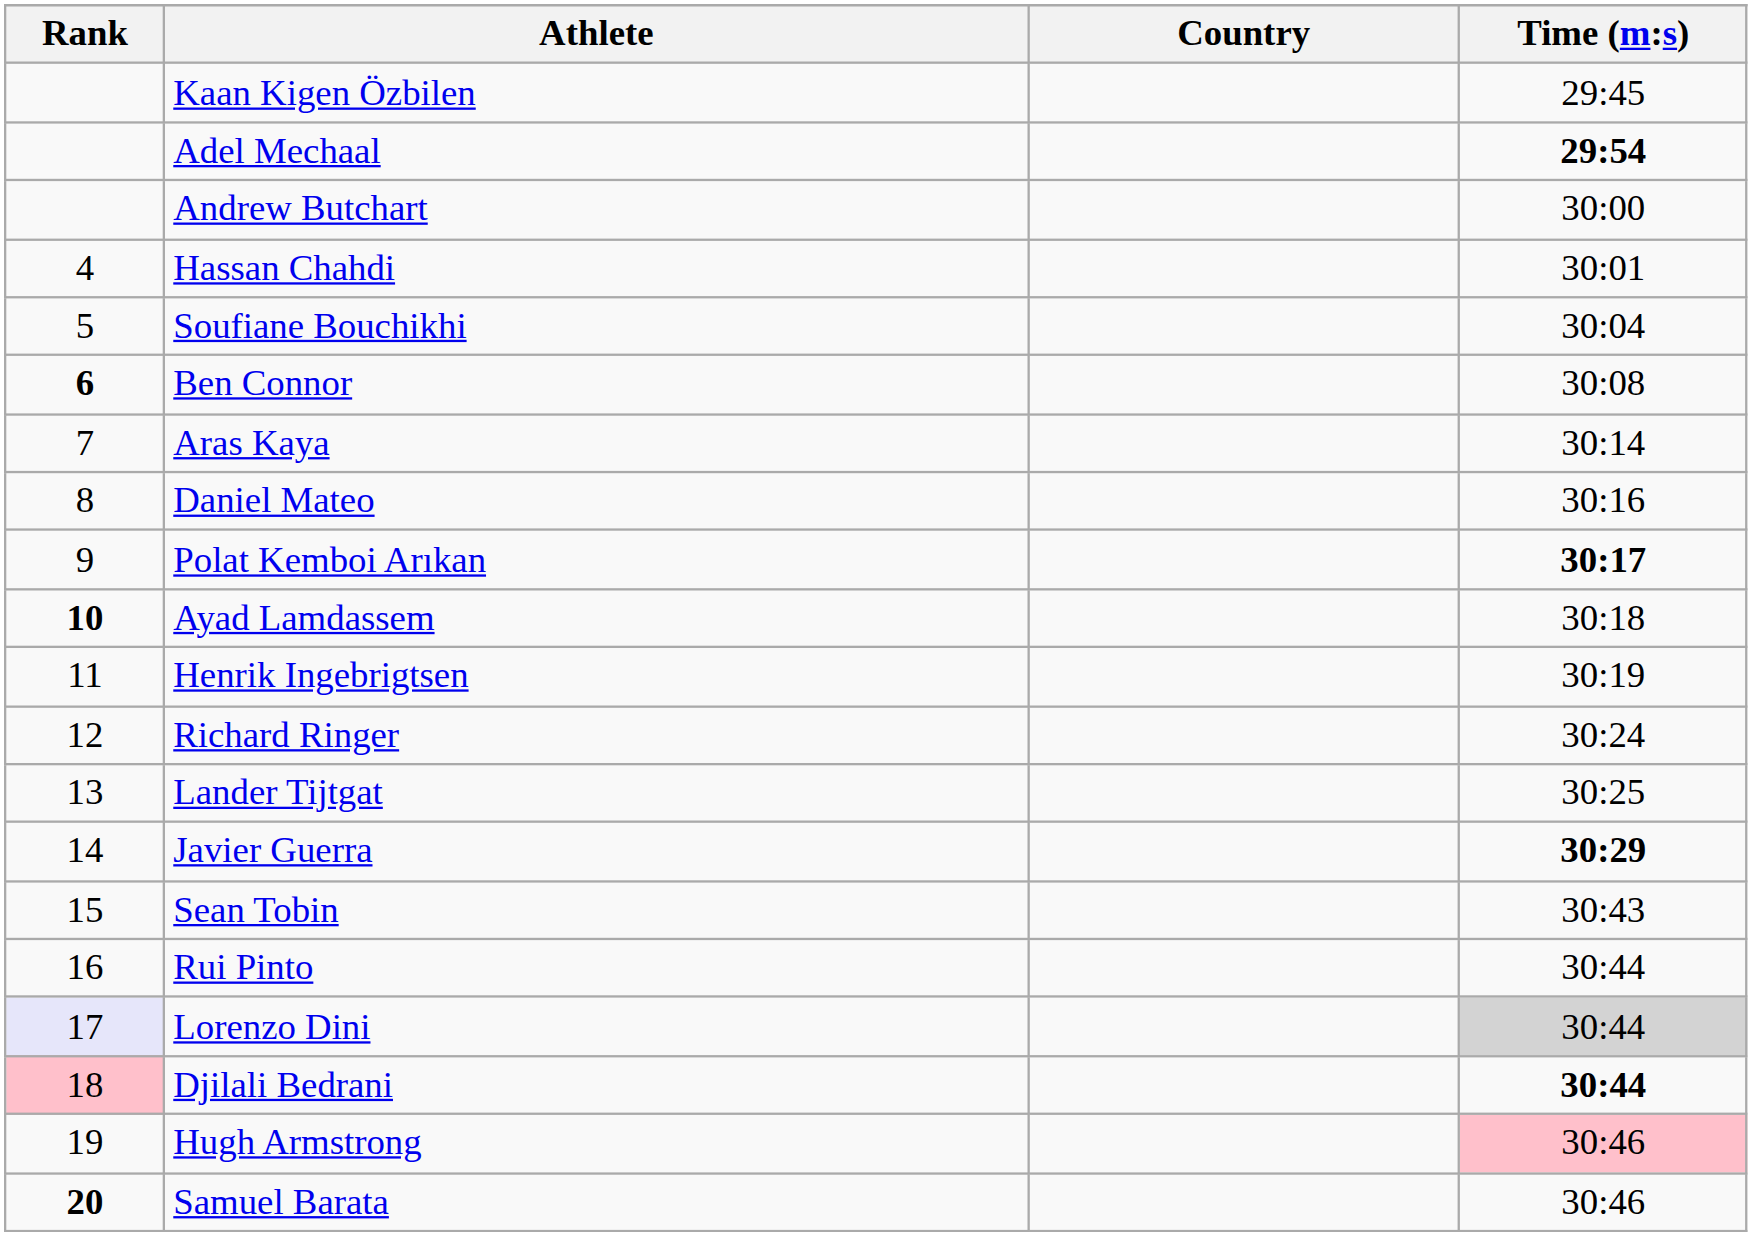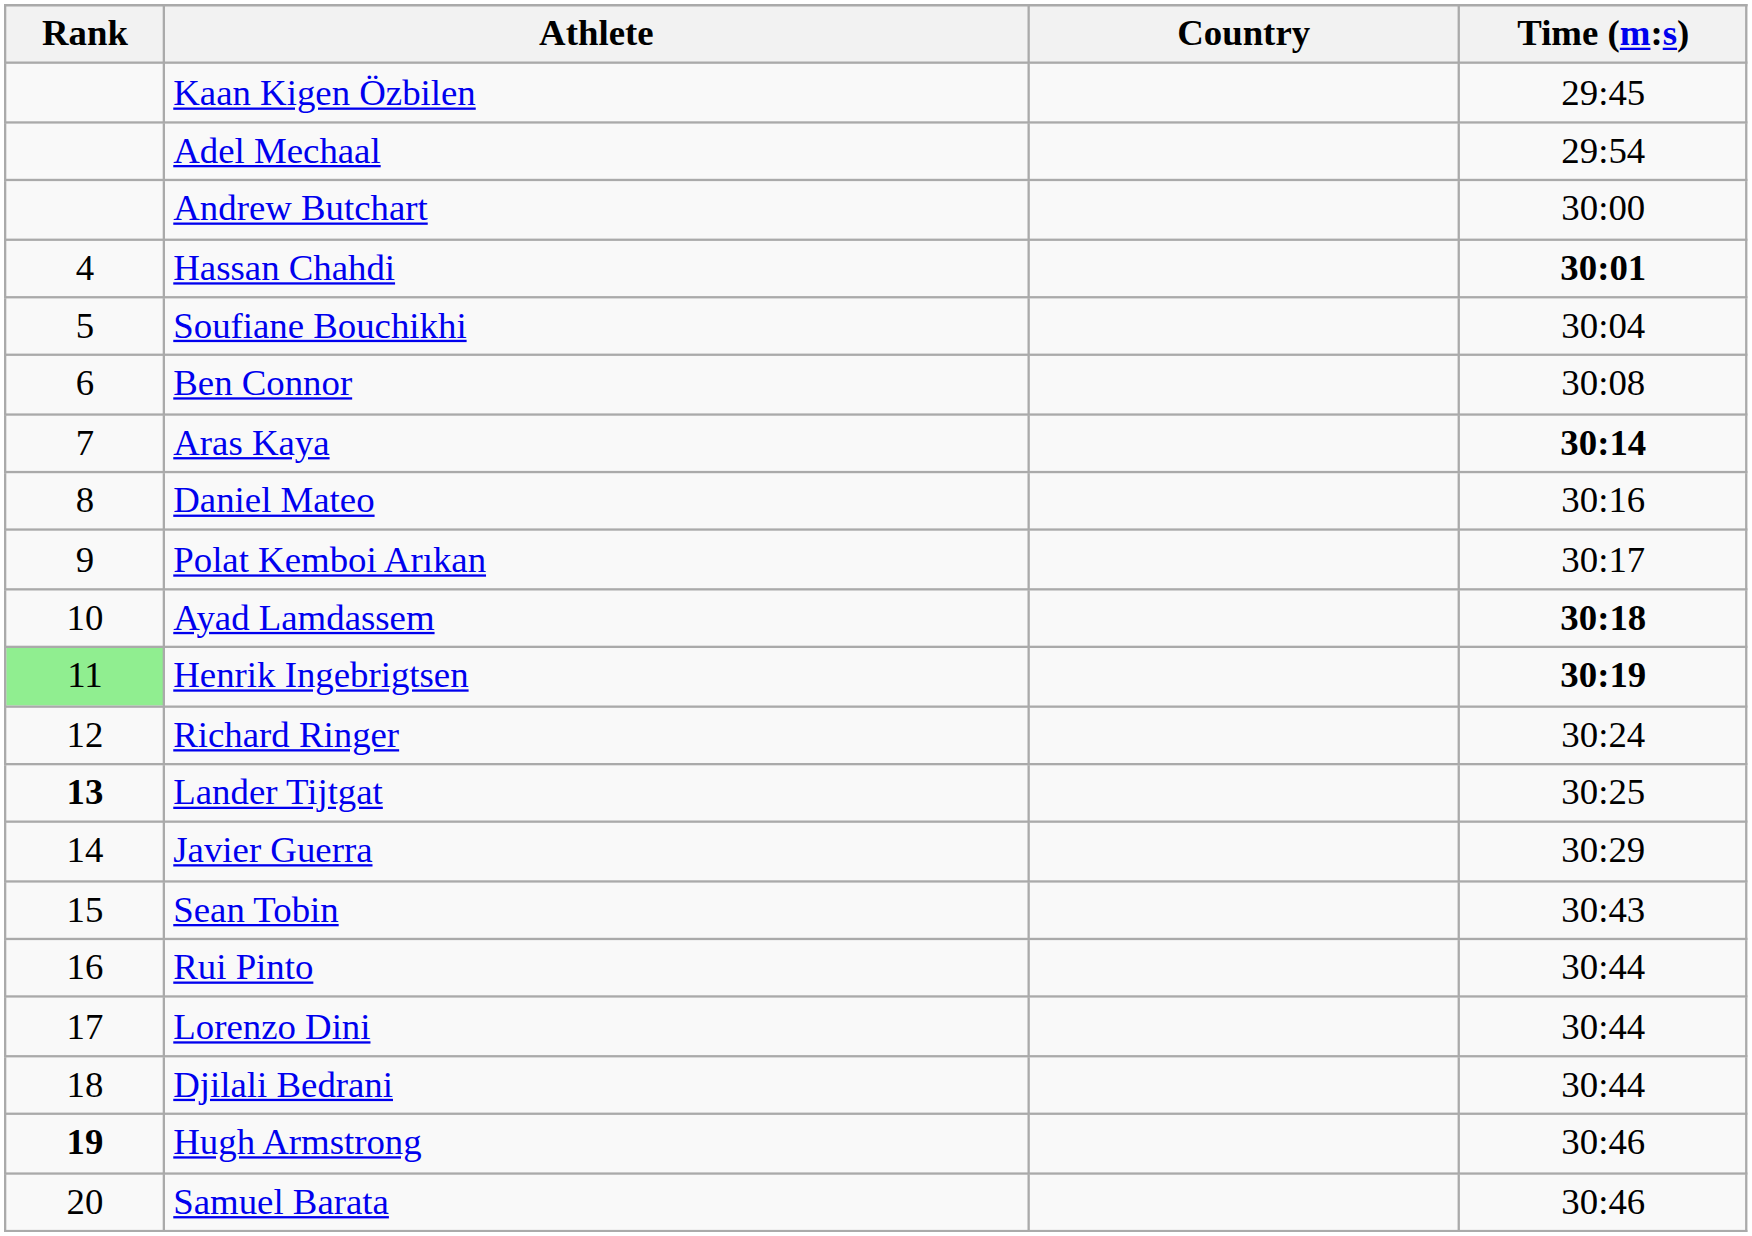Adel Mechaal | Time (m:s): bold -> normal
Hassan Chahdi | Time (m:s): normal -> bold
Ben Connor | Rank: bold -> normal
Aras Kaya | Time (m:s): normal -> bold
Polat Kemboi Arıkan | Time (m:s): bold -> normal
Ayad Lamdassem | Rank: bold -> normal
Ayad Lamdassem | Time (m:s): normal -> bold
Henrik Ingebrigtsen | Rank: no background -> lightgreen background
Henrik Ingebrigtsen | Time (m:s): normal -> bold
Lander Tijtgat | Rank: normal -> bold
Javier Guerra | Time (m:s): bold -> normal
Lorenzo Dini | Rank: lavender background -> no background
Lorenzo Dini | Time (m:s): lightgrey background -> no background
Djilali Bedrani | Rank: pink background -> no background
Djilali Bedrani | Time (m:s): bold -> normal
Hugh Armstrong | Rank: normal -> bold
Hugh Armstrong | Time (m:s): pink background -> no background
Samuel Barata | Rank: bold -> normal
